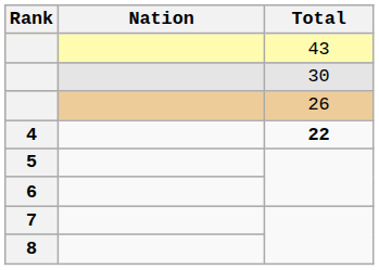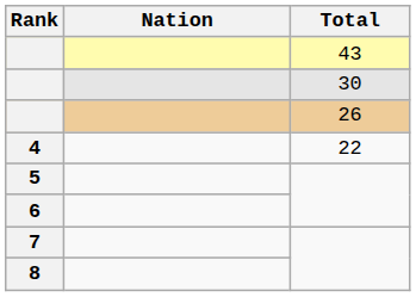4 | Total: bold -> normal
